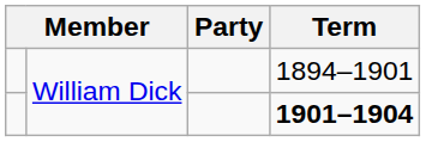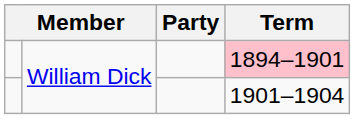1894–1901 | Term: no background -> pink background
1901–1904 | Term: bold -> normal
